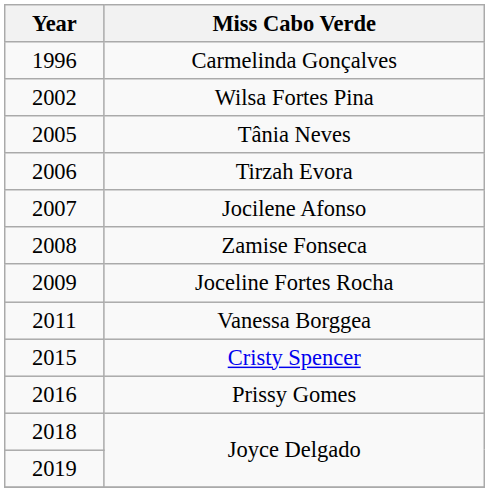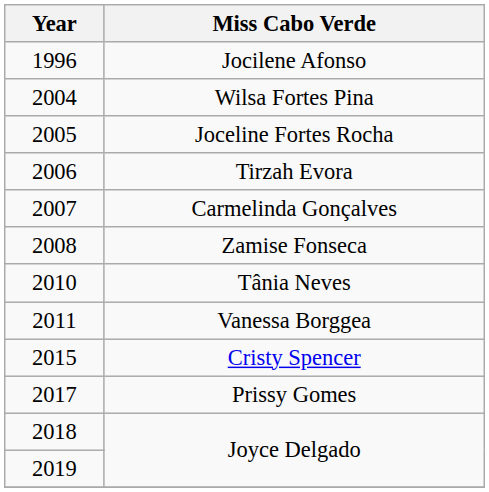row 2 | Miss Cabo Verde: Carmelinda Gonçalves -> Jocilene Afonso
row 3 | Year: 2002 -> 2004
row 4 | Miss Cabo Verde: Tânia Neves -> Joceline Fortes Rocha
row 6 | Miss Cabo Verde: Jocilene Afonso -> Carmelinda Gonçalves
row 8 | Year: 2009 -> 2010
row 8 | Miss Cabo Verde: Joceline Fortes Rocha -> Tânia Neves
row 11 | Year: 2016 -> 2017
